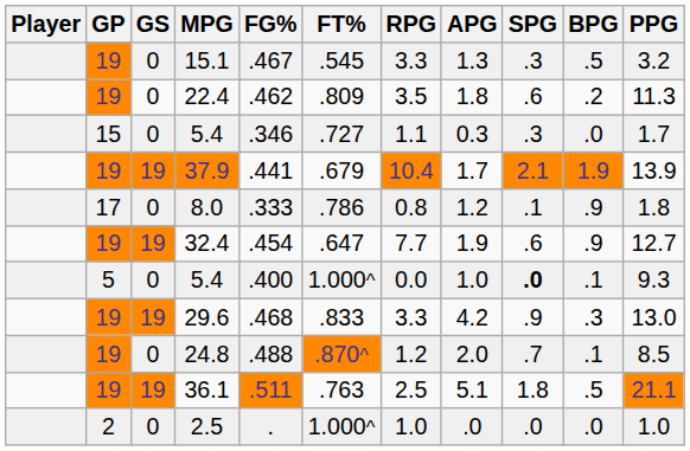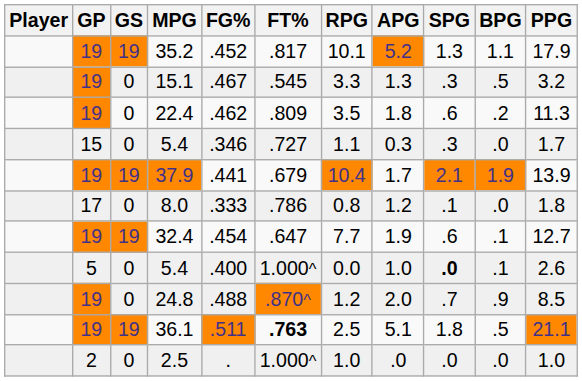+ row: 19 | 19 | 35.2 | .452 | .817 | 10.1 | 5.2 | 1.3 | 1.1 | 17.9
8.0 | BPG: .9 -> .0
32.4 | BPG: .9 -> .1
5 / 5.4 | PPG: 9.3 -> 2.6
- row: 19 | 19 | 29.6 | .468 | .833 | 3.3 | 4.2 | .9 | .3 | 13.0
24.8 | BPG: .1 -> .9
36.1 | FT%: normal -> bold
